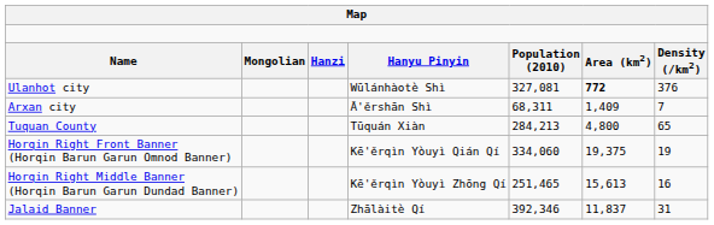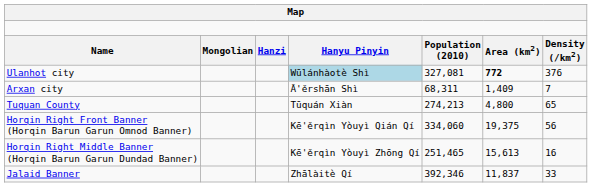Ulanhot city | column 4: no background -> lightblue background
Tuquan County | column 5: 284,213 -> 274,213
Horqin Right Front Banner (Horqin Barun Garun Omnod Banner) | column 7: 19 -> 56
Jalaid Banner | column 7: 31 -> 33
